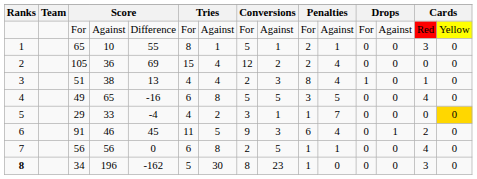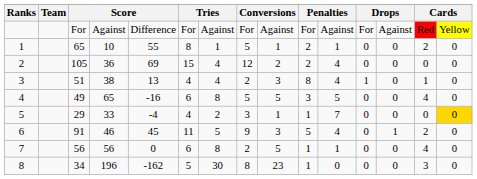row 3 | column 14: 3 -> 2
row 8 | column 10: 6 -> 5
row 10 | Ranks: bold -> normal
